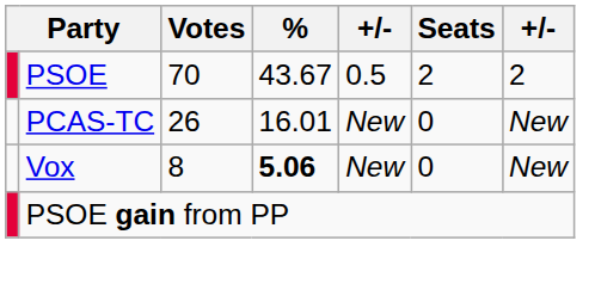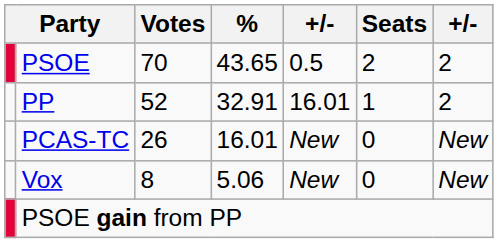PSOE | %: 43.67 -> 43.65
+ row: PP | 52 | 32.91 | 16.01 | 1 | 2
Vox | %: bold -> normal
